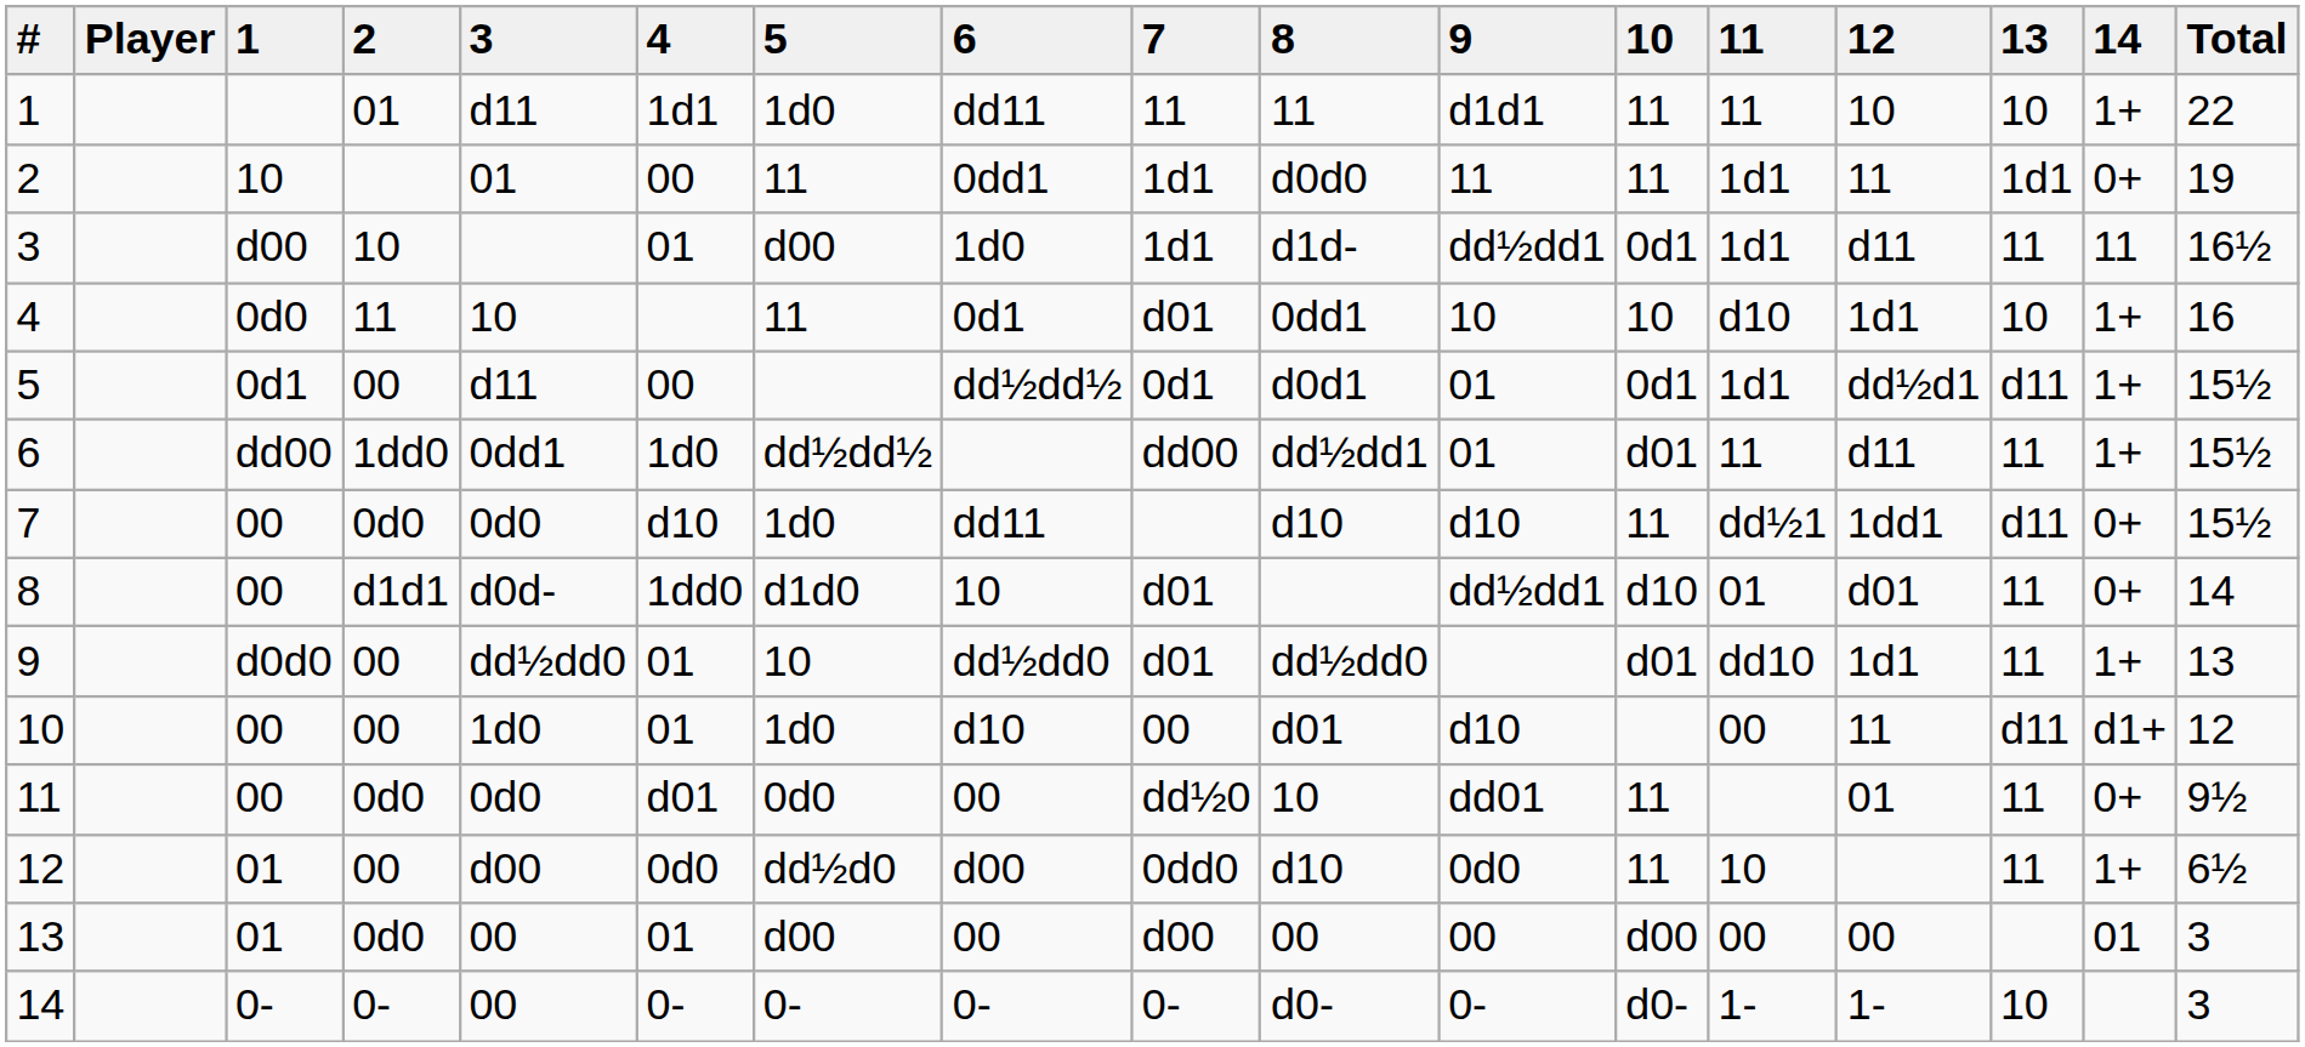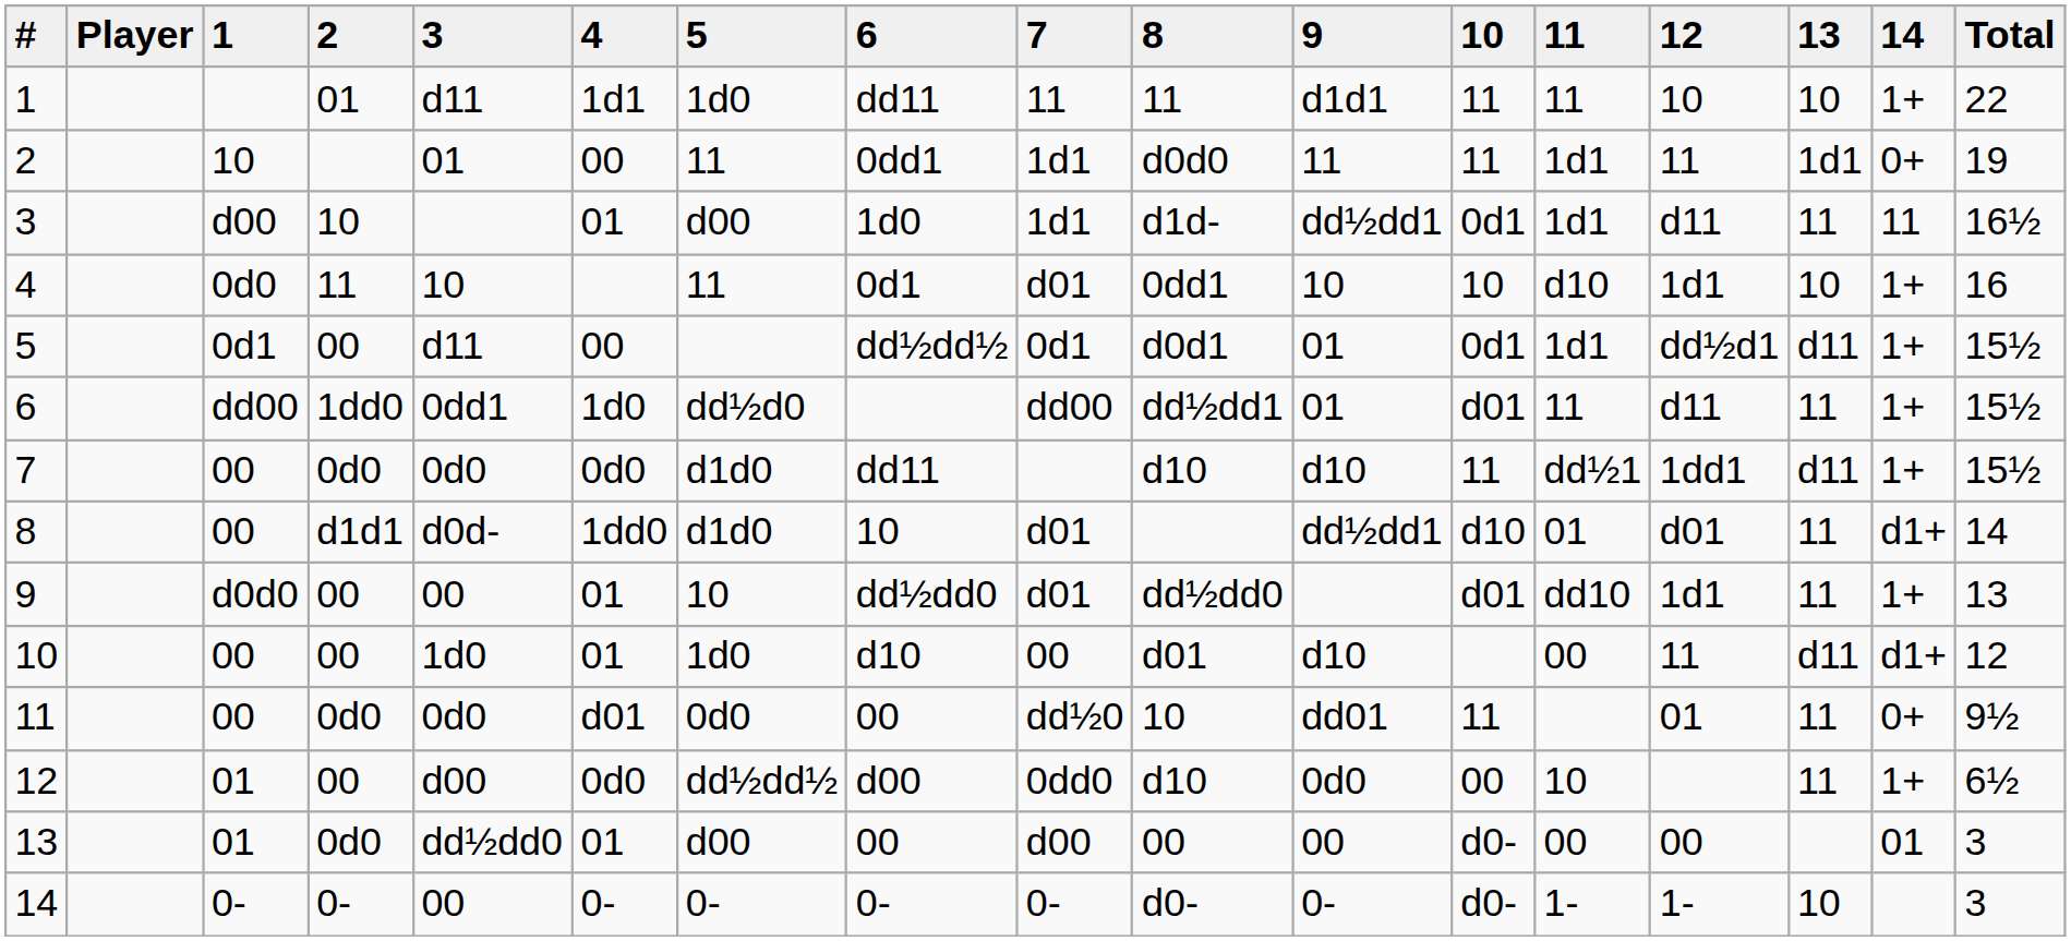row 7 | 5: dd½dd½ -> dd½d0
row 8 | 4: d10 -> 0d0
row 8 | 5: 1d0 -> d1d0
row 8 | 14: 0+ -> 1+
row 9 | 14: 0+ -> d1+
row 10 | 3: dd½dd0 -> 00
row 13 | 5: dd½d0 -> dd½dd½
row 13 | 10: 11 -> 00
row 14 | 3: 00 -> dd½dd0
row 14 | 10: d00 -> d0-
